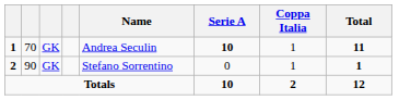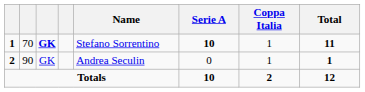row 2 | column 3: normal -> bold
row 2 | Name: Andrea Seculin -> Stefano Sorrentino
row 3 | Name: Stefano Sorrentino -> Andrea Seculin
